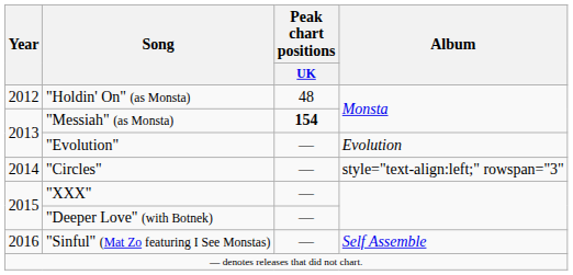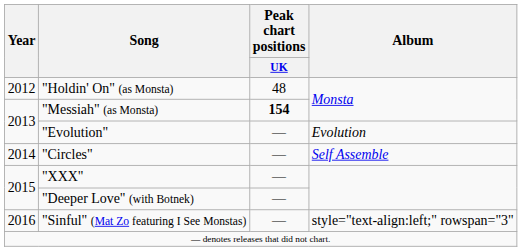"Circles" | Album: style="text-align:left;" rowspan="3" -> Self Assemble
"Sinful" (Mat Zo featuring I See Monstas) | Album: Self Assemble -> style="text-align:left;" rowspan="3"
